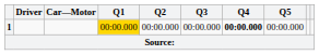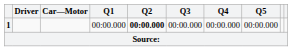1 | Q1: gold background -> no background
1 | Q2: normal -> bold
1 | Q4: bold -> normal
